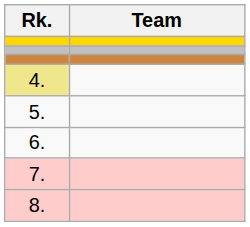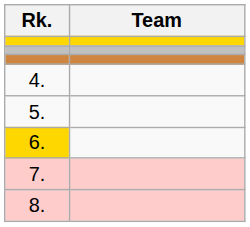row 5 | Rk.: khaki background -> no background
row 7 | Rk.: no background -> gold background
